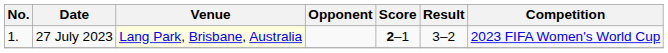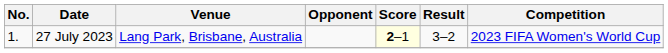27 July 2023 | Venue: lightyellow background -> no background
27 July 2023 | Score: no background -> lightyellow background
